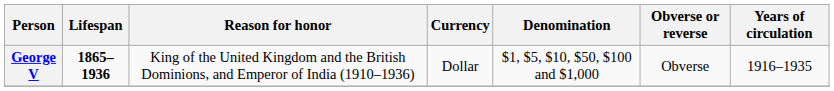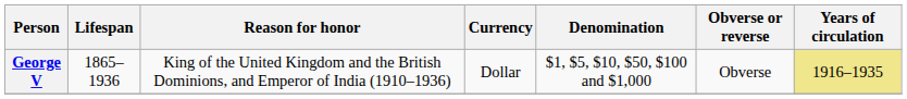George V | Lifespan: bold -> normal
George V | Years of circulation: no background -> khaki background
